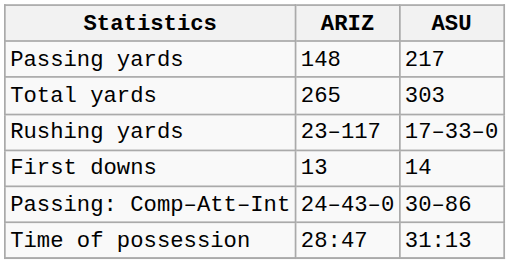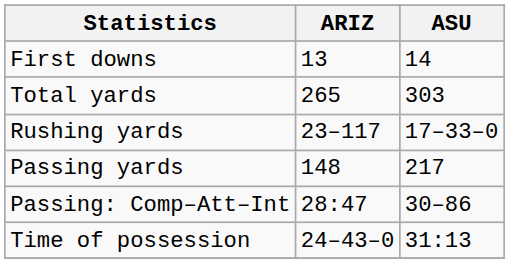rows swapped: First downs <-> Passing yards
Passing: Comp–Att–Int | ARIZ: 24–43–0 -> 28:47
Time of possession | ARIZ: 28:47 -> 24–43–0
